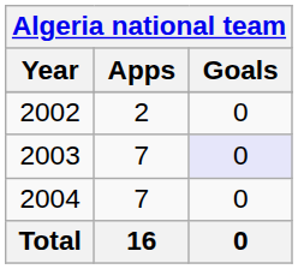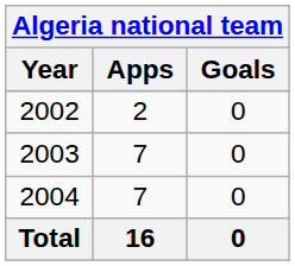2003 | Goals: lavender background -> no background
